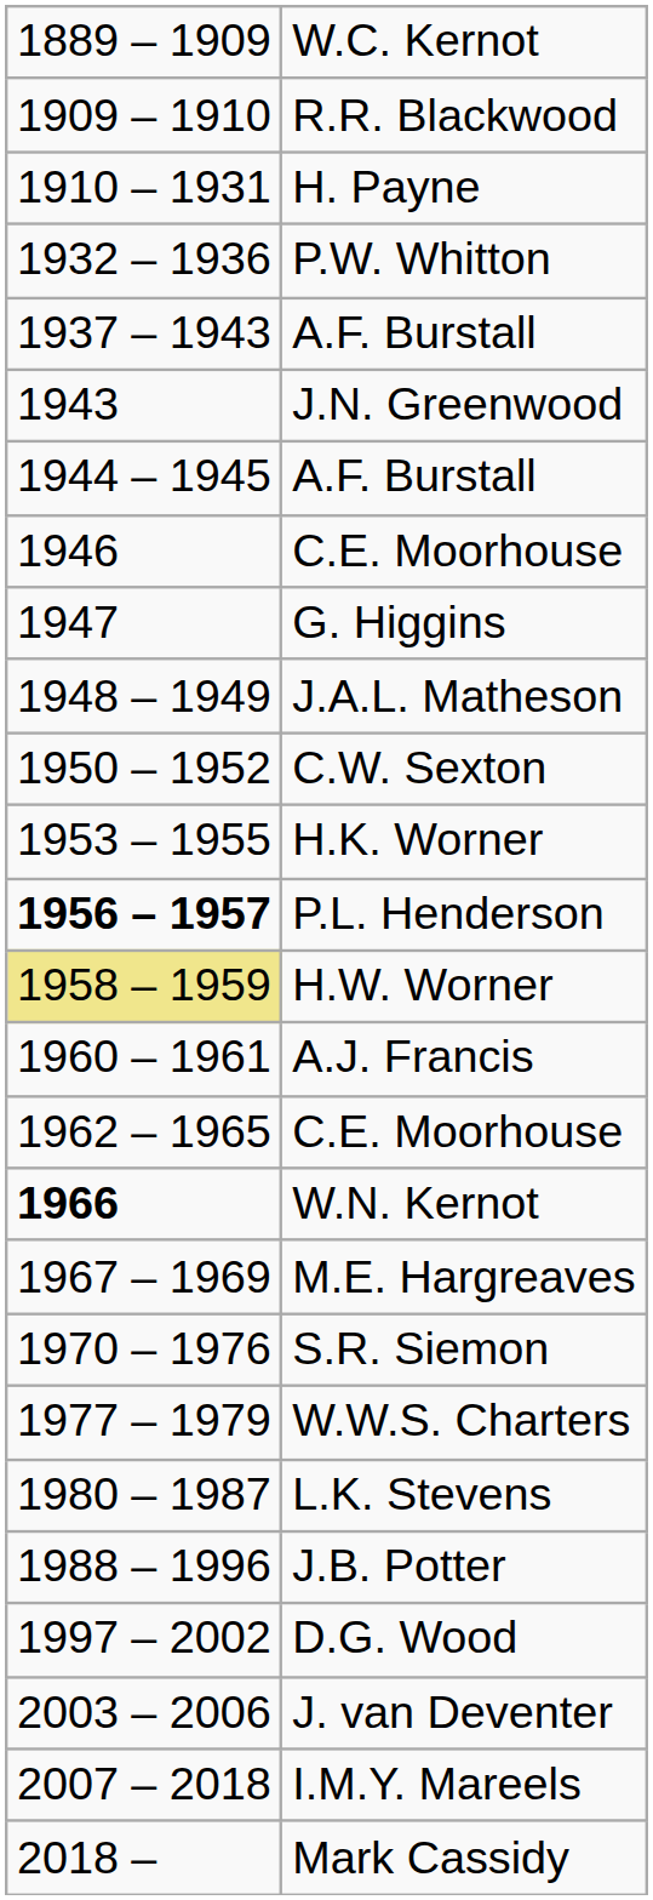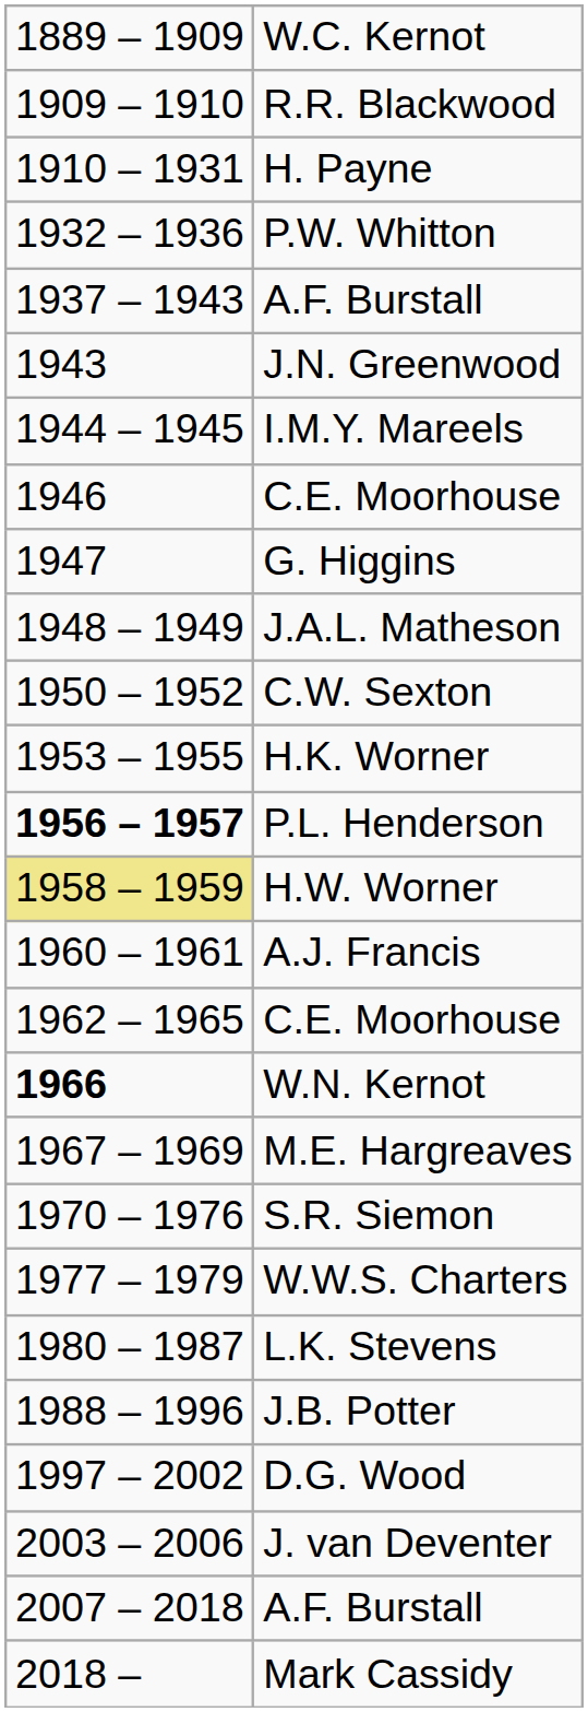row 7 | column 2: A.F. Burstall -> I.M.Y. Mareels
row 25 | column 2: I.M.Y. Mareels -> A.F. Burstall
